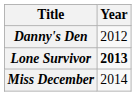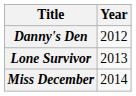Lone Survivor | Year: bold -> normal
